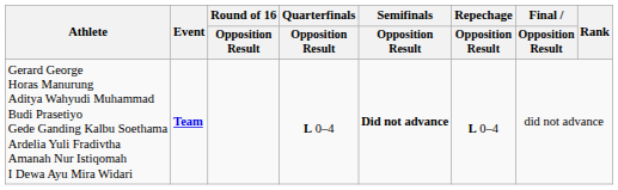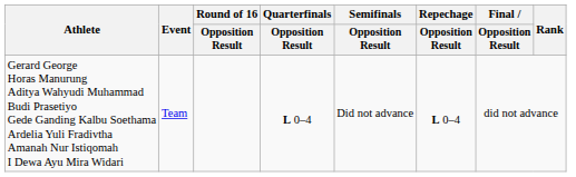row 3 | Event: bold -> normal
row 3 | Semifinals / Opposition Result: bold -> normal
